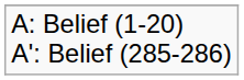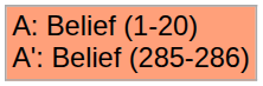row 1 | column 1: no background -> lightsalmon background
